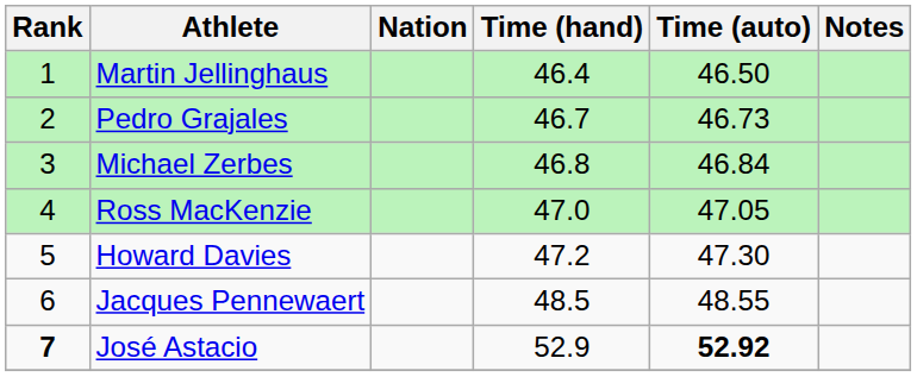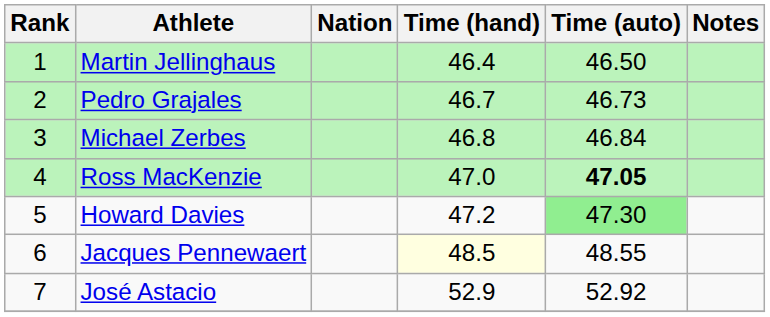Ross MacKenzie | Time (auto): normal -> bold
Howard Davies | Time (auto): no background -> lightgreen background
Jacques Pennewaert | Time (hand): no background -> lightyellow background
José Astacio | Rank: bold -> normal
José Astacio | Time (auto): bold -> normal
